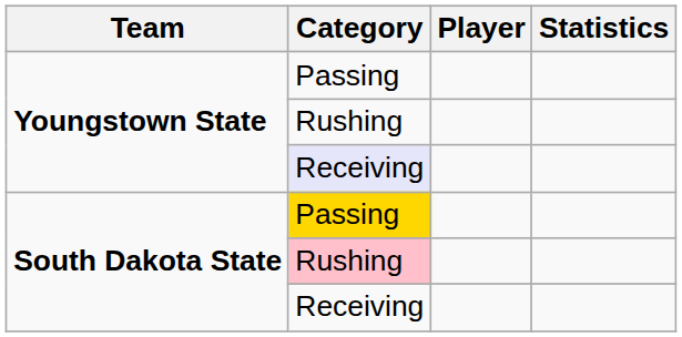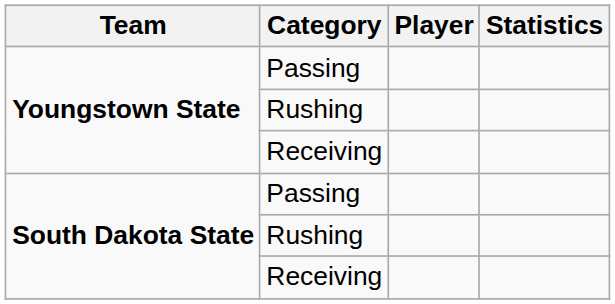Youngstown State / Receiving | Category: lavender background -> no background
South Dakota State / Passing | Category: gold background -> no background
South Dakota State / Rushing | Category: pink background -> no background
